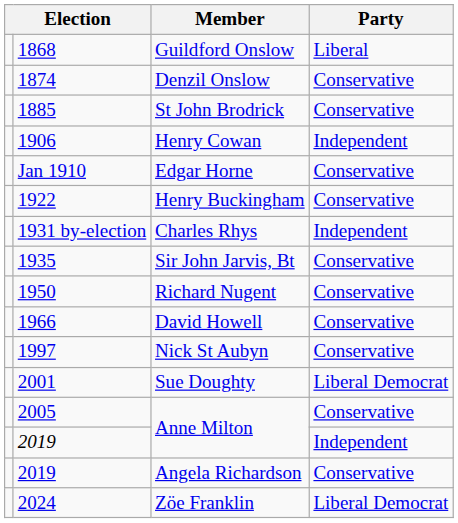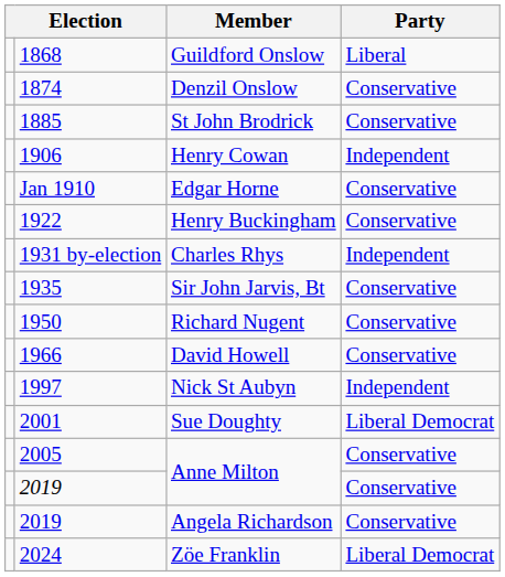Nick St Aubyn | Party: Conservative -> Independent
2019 / Anne Milton | Party: Independent -> Conservative
